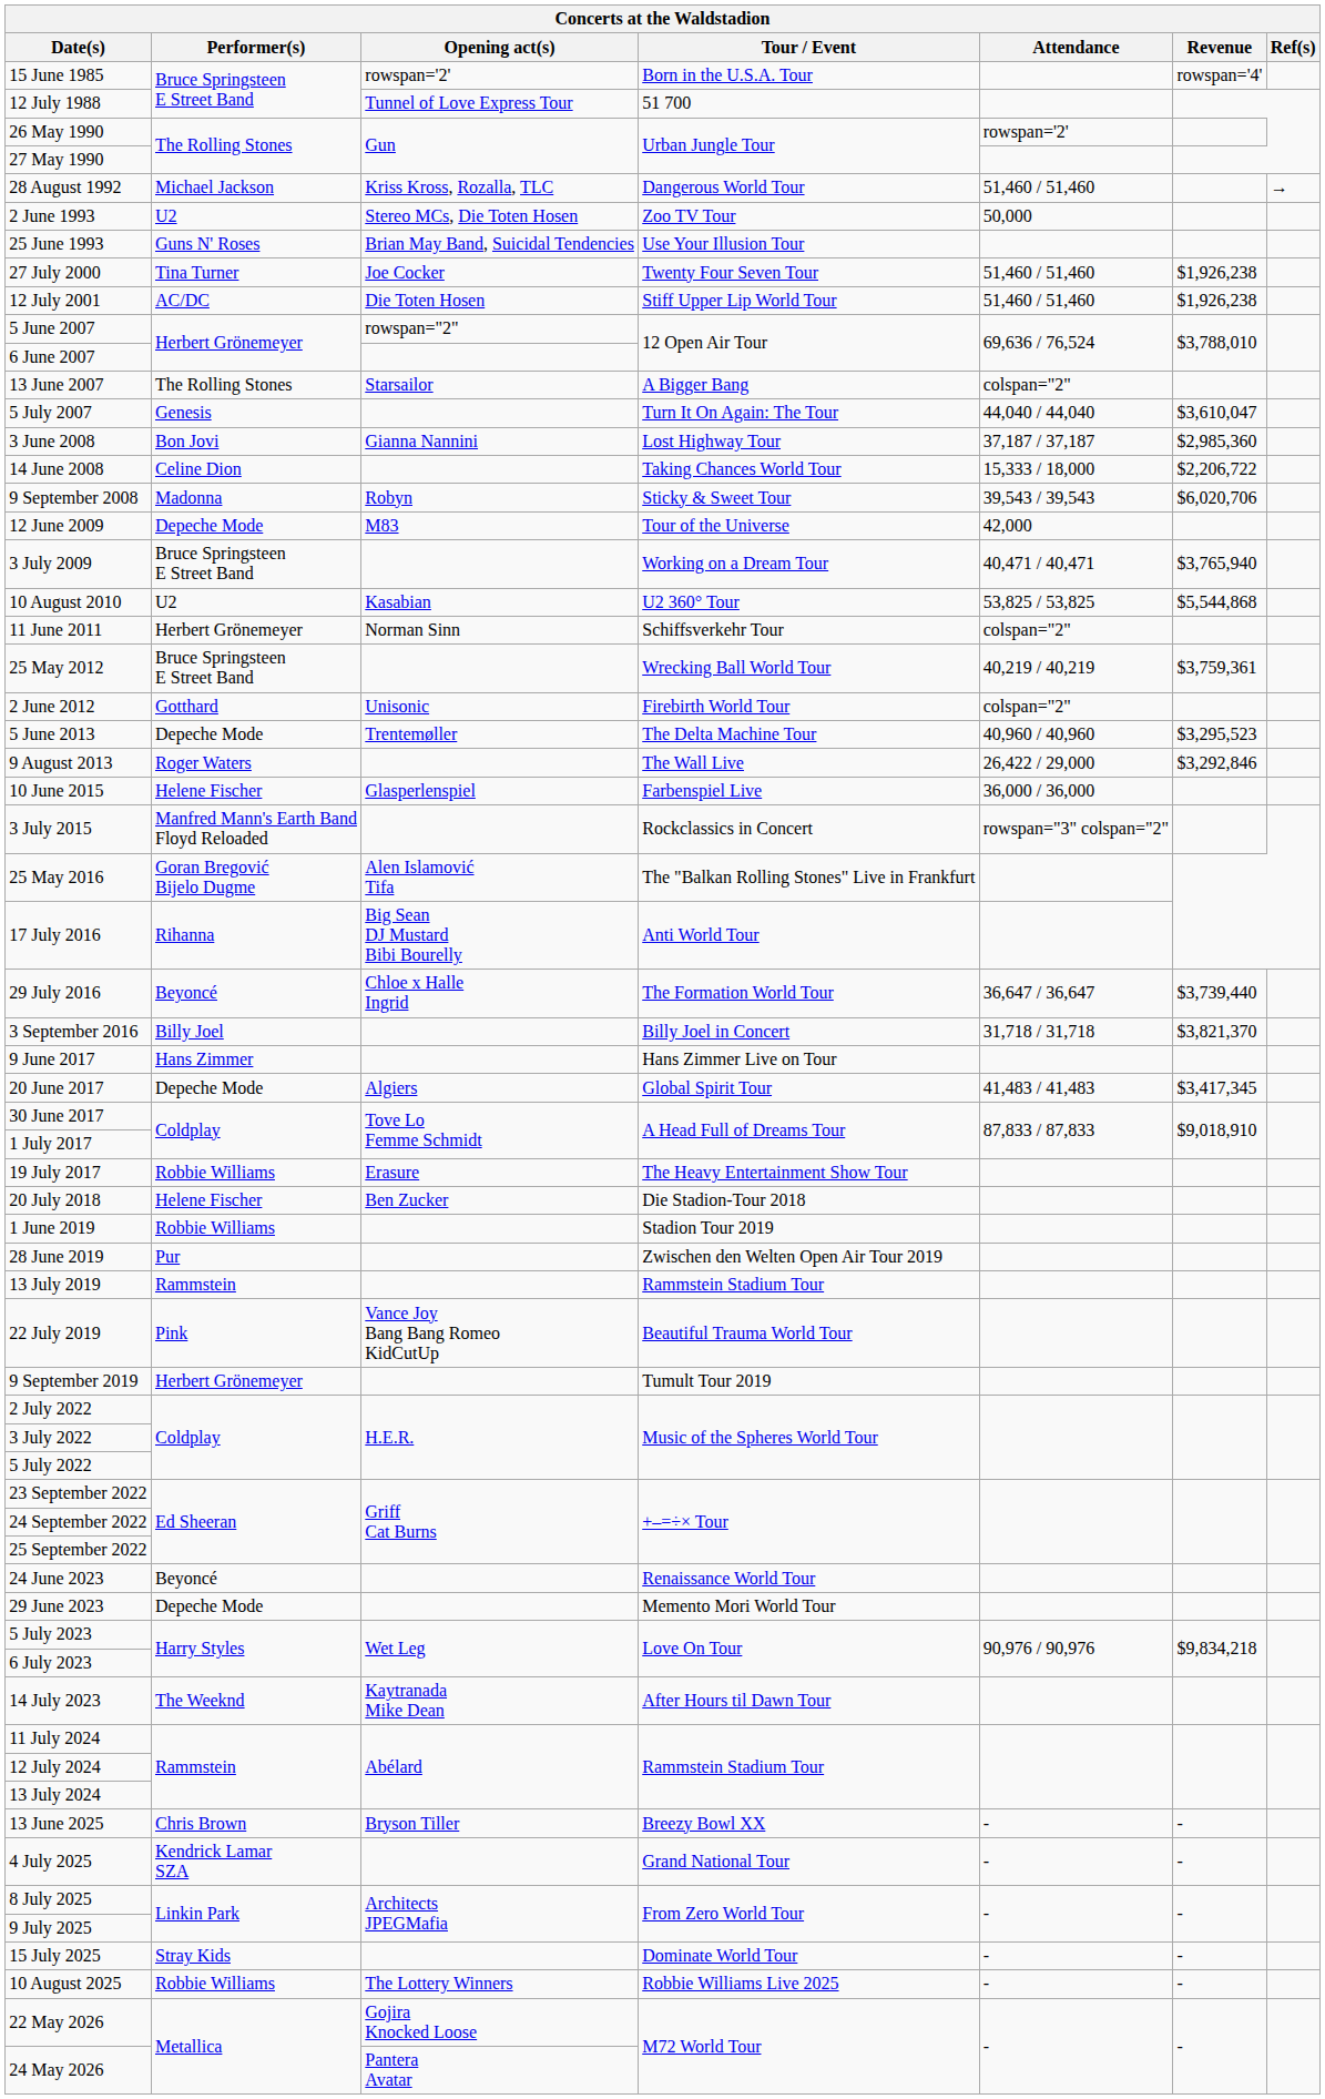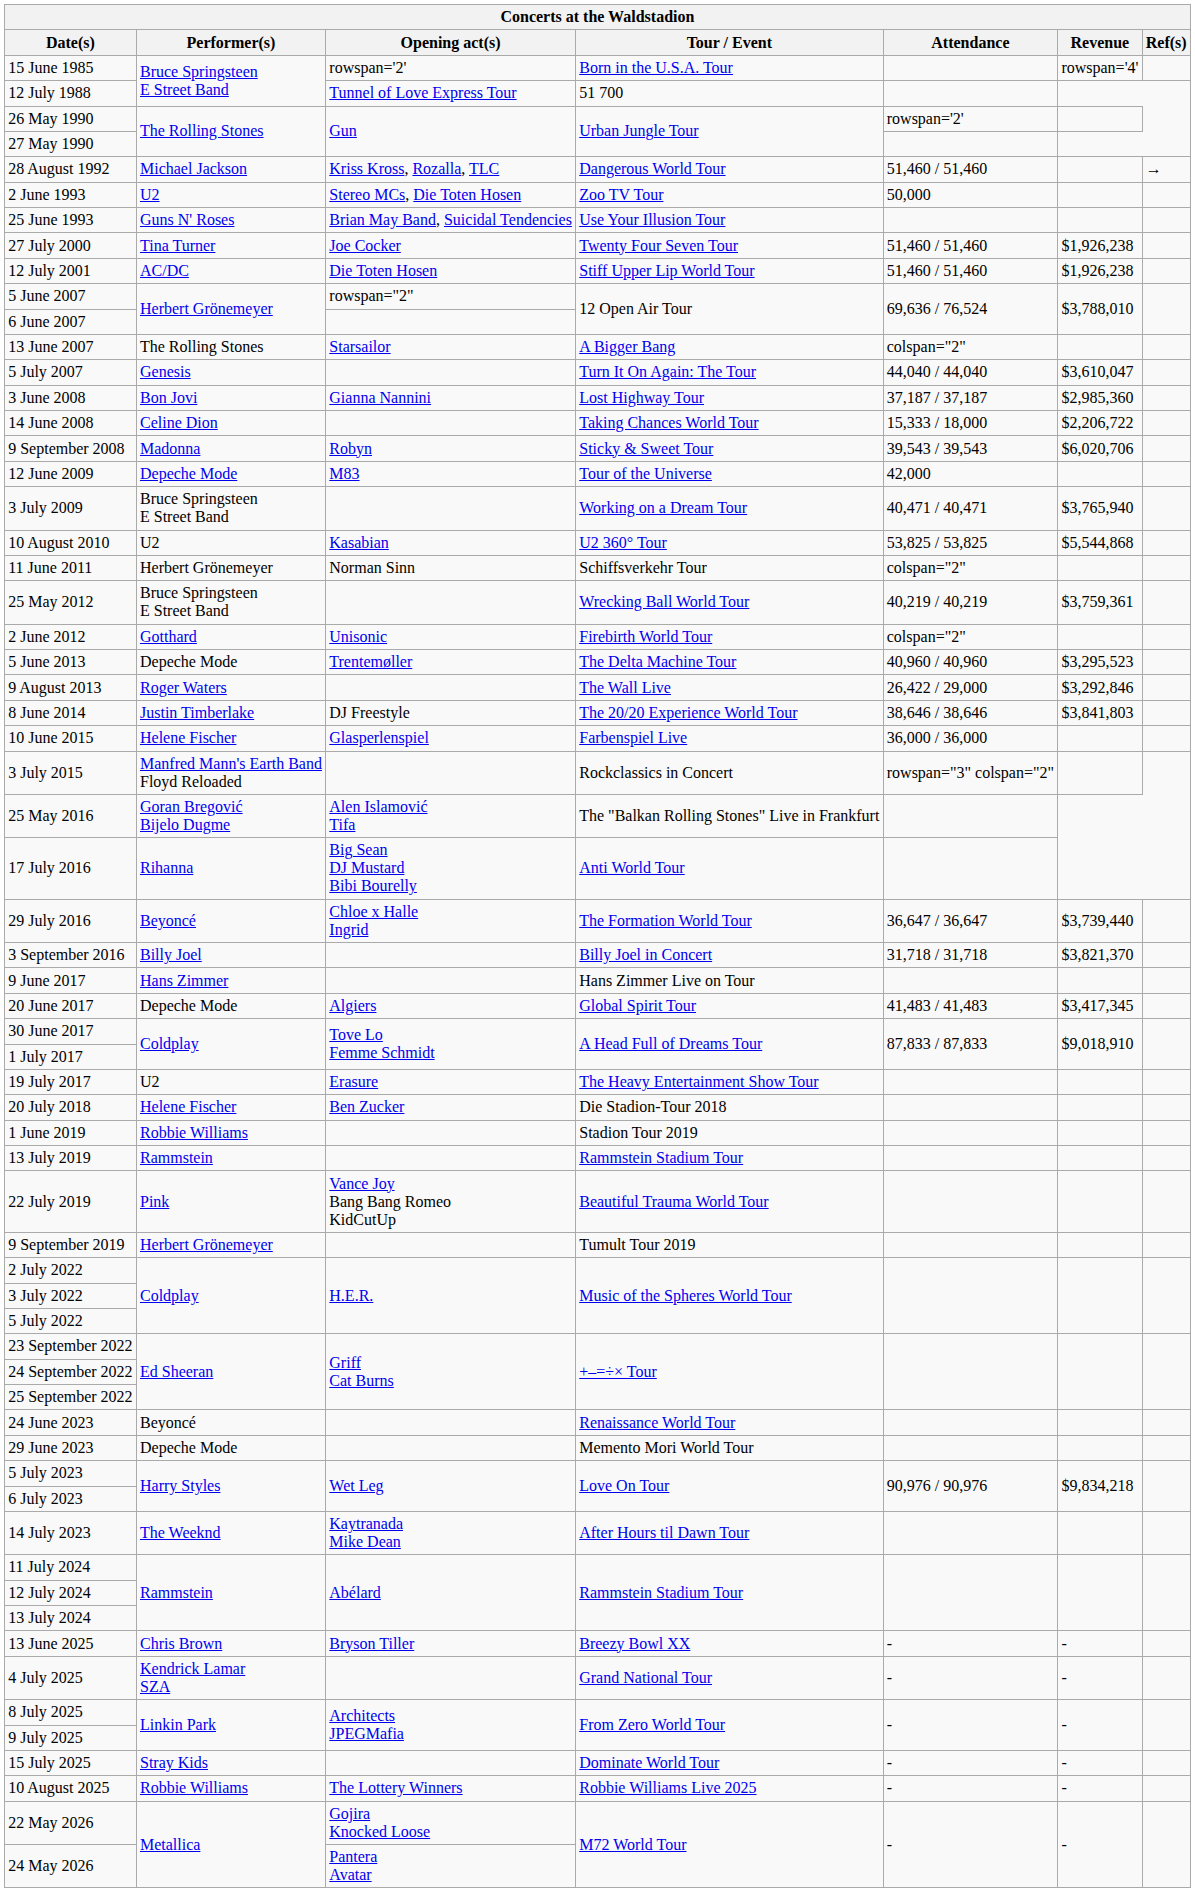+ row: 8 June 2014 | Justin Timberlake | DJ Freestyle | The 20/20 Experience World Tour | 38,646 / 38,646 | $3,841,803
19 July 2017 | Performer(s): Robbie Williams -> U2
- row: 28 June 2019 | Pur | Zwischen den Welten Open Air Tour 2019
